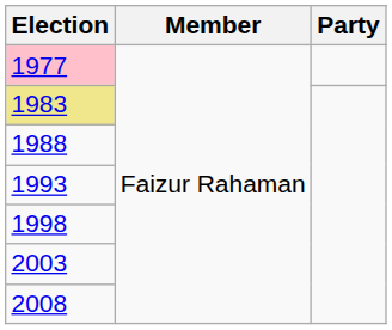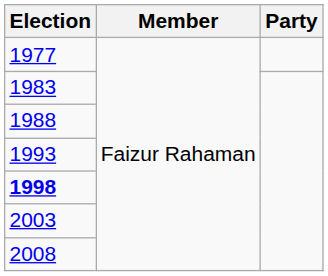1977 | Election: pink background -> no background
1983 | Election: khaki background -> no background
1998 | Election: normal -> bold
